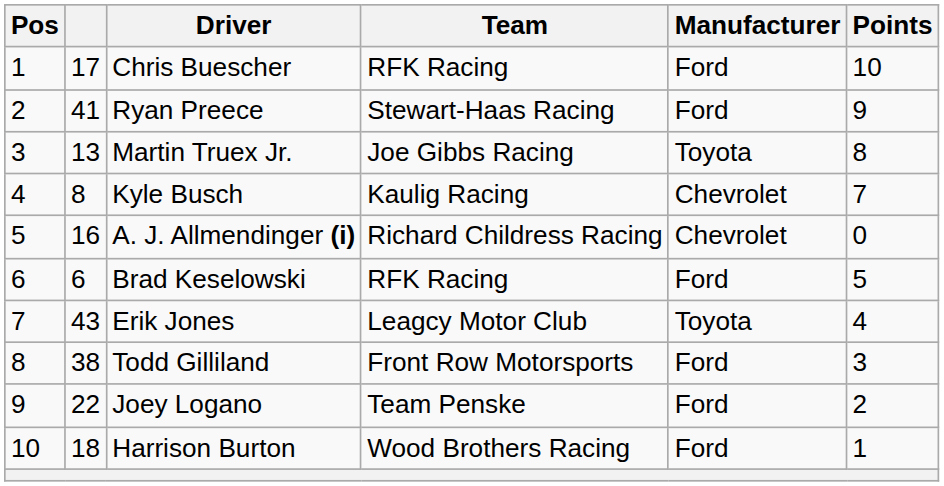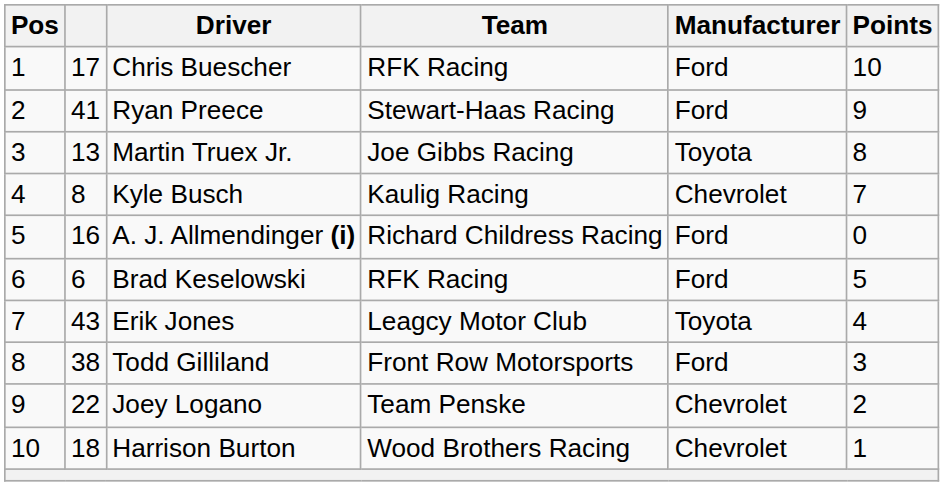A. J. Allmendinger (i) | Manufacturer: Chevrolet -> Ford
Joey Logano | Manufacturer: Ford -> Chevrolet
Harrison Burton | Manufacturer: Ford -> Chevrolet
